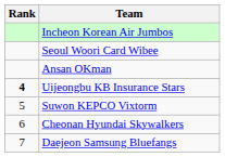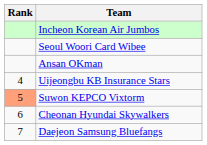Uijeongbu KB Insurance Stars | Rank: bold -> normal
Suwon KEPCO Vixtorm | Rank: no background -> lightsalmon background
